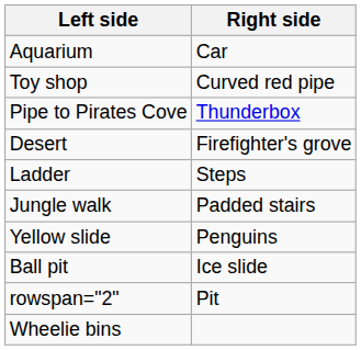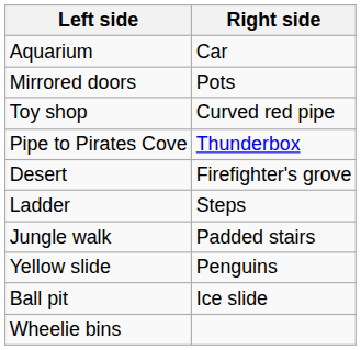+ row: Mirrored doors | Pots
- row: rowspan="2" | Pit
